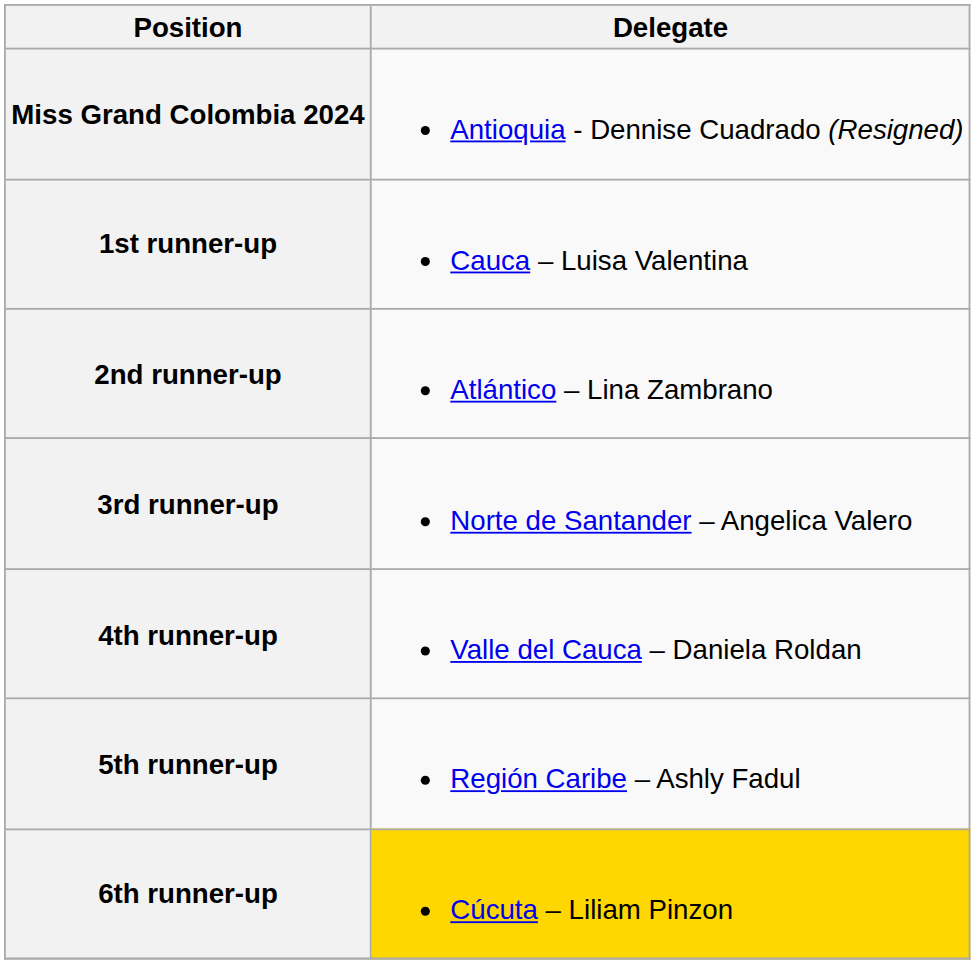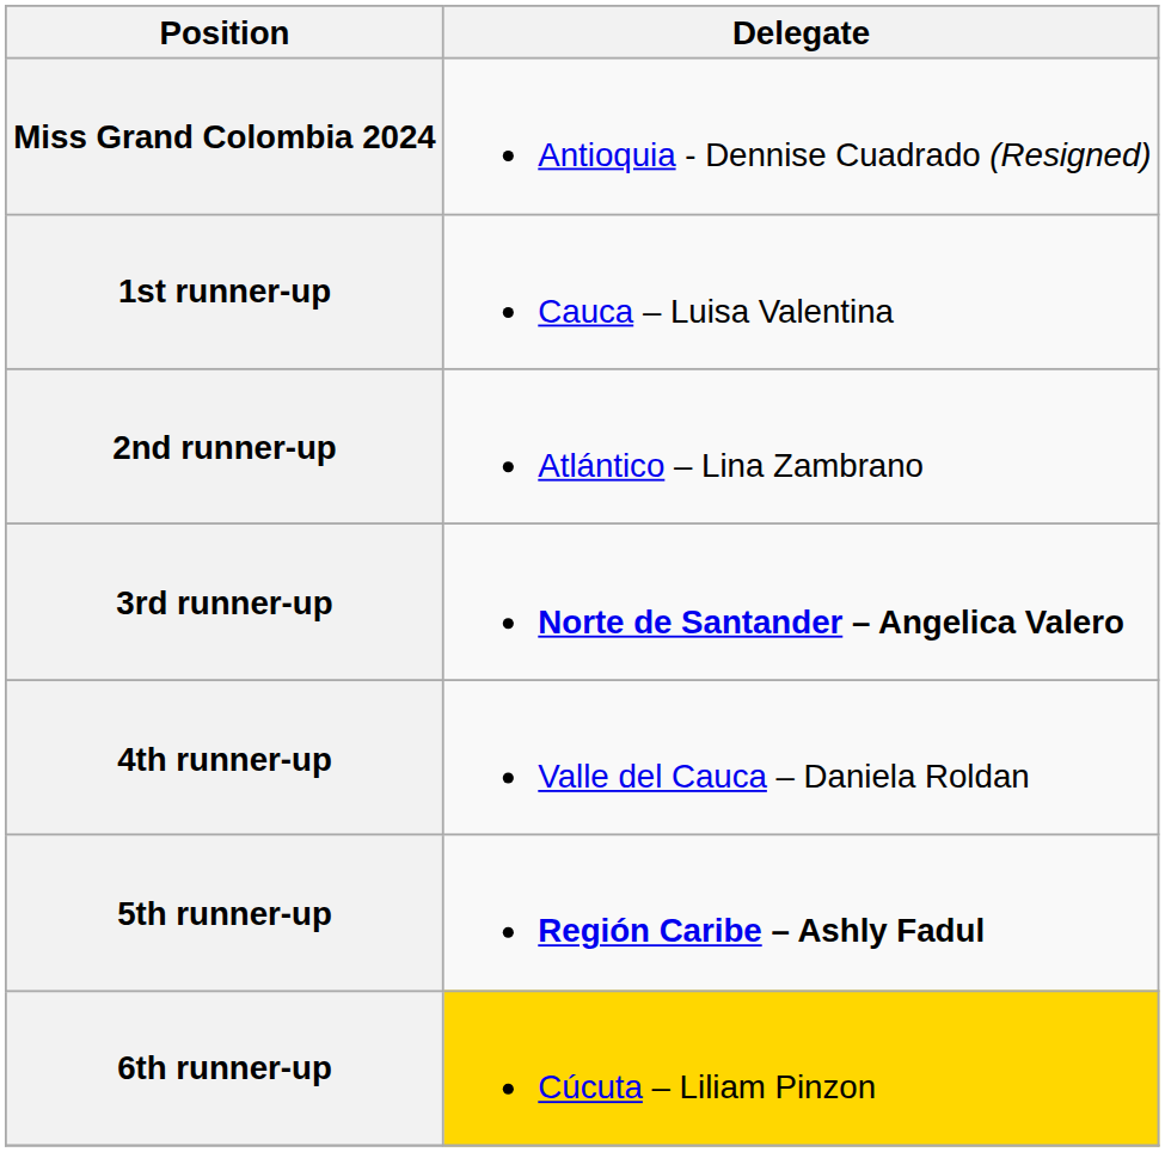3rd runner-up | Delegate: normal -> bold
5th runner-up | Delegate: normal -> bold
